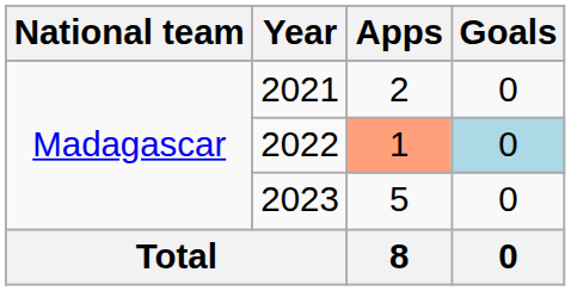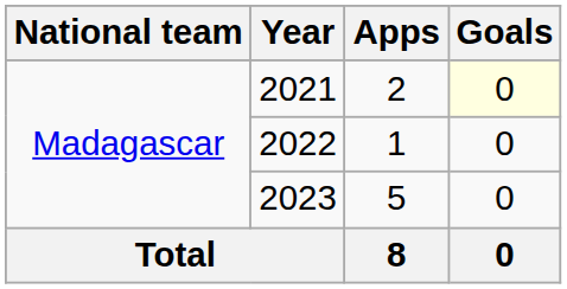2021 | Goals: no background -> lightyellow background
2022 | Apps: lightsalmon background -> no background
2022 | Goals: lightblue background -> no background
